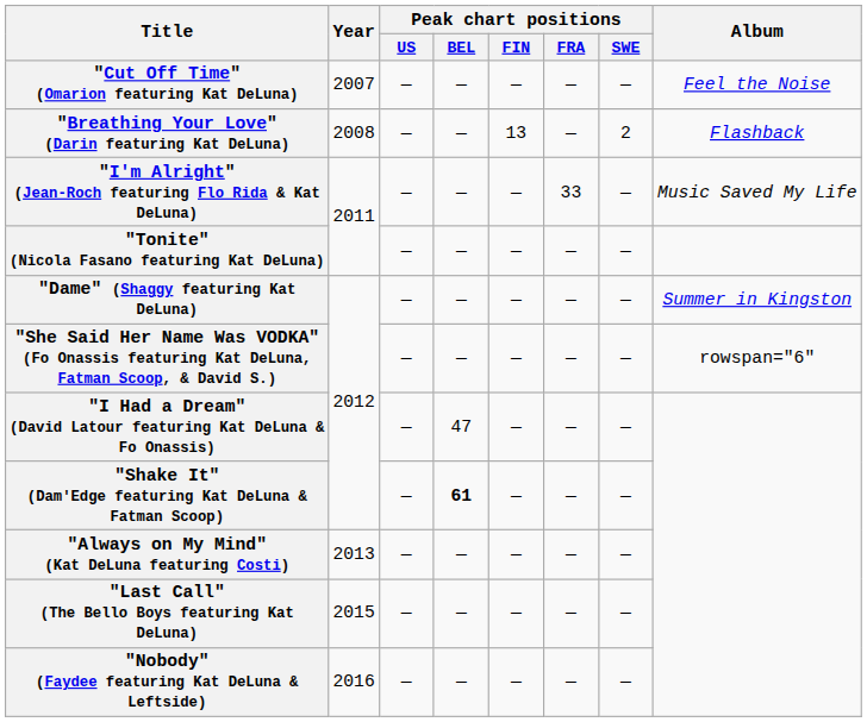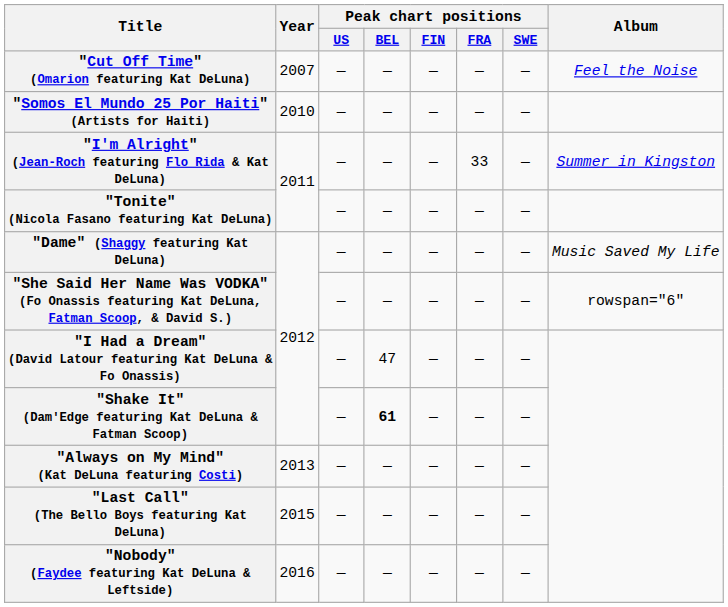- row: "Breathing Your Love" (Darin featuring Kat DeLuna) | 2008 | — | — | 13 | — | 2 | Flashback
+ row: "Somos El Mundo 25 Por Haiti" (Artists for Haiti) | 2010 | — | — | — | — | —
"I'm Alright" (Jean-Roch featuring Flo Rida & Kat DeLuna) | Album: Music Saved My Life -> Summer in Kingston
"Dame" (Shaggy featuring Kat DeLuna) | Album: Summer in Kingston -> Music Saved My Life
